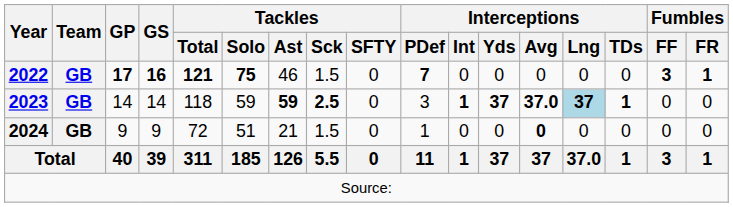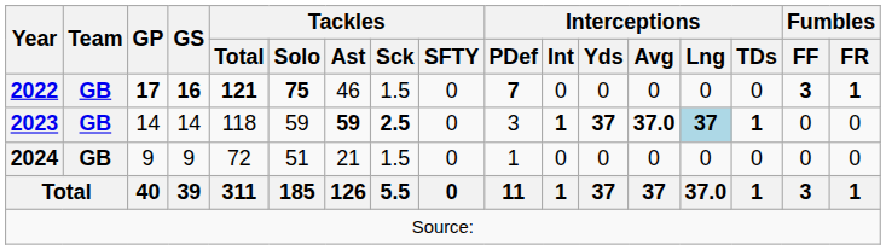2024 | Interceptions / Avg: bold -> normal
